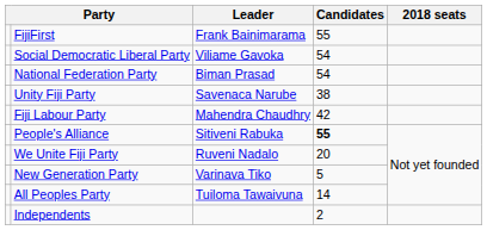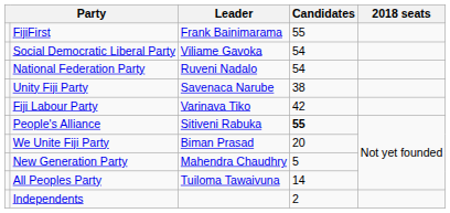National Federation Party | Leader: Biman Prasad -> Ruveni Nadalo
Fiji Labour Party | Leader: Mahendra Chaudhry -> Varinava Tiko
We Unite Fiji Party | Leader: Ruveni Nadalo -> Biman Prasad
New Generation Party | Leader: Varinava Tiko -> Mahendra Chaudhry
